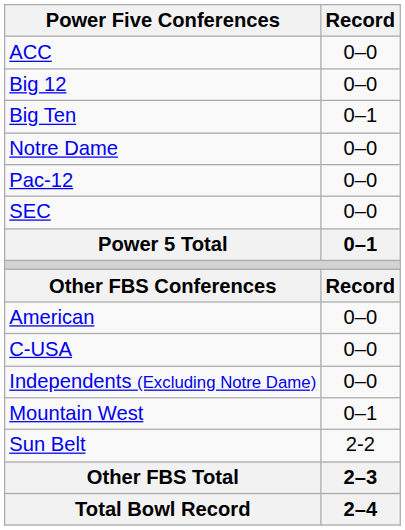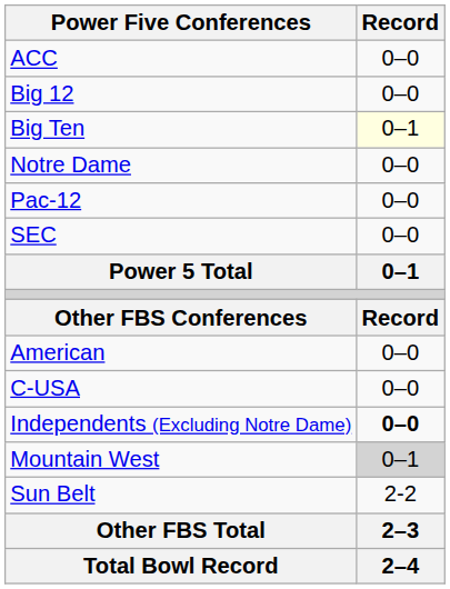Big Ten | Record: no background -> lightyellow background
Independents (Excluding Notre Dame) | Record: normal -> bold
Mountain West | Record: no background -> lightgrey background
